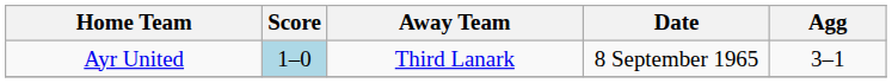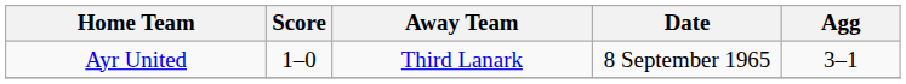Ayr United | Score: lightblue background -> no background
